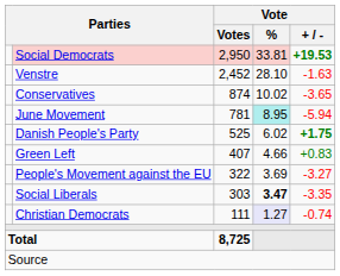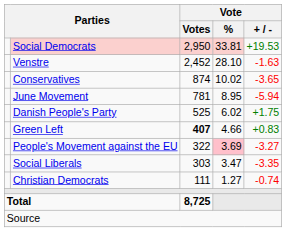Social Democrats | Vote / + / -: bold -> normal
June Movement | Vote / %: paleturquoise background -> no background
Danish People's Party | Vote / + / -: bold -> normal
Green Left | Vote / Votes: normal -> bold
People's Movement against the EU | Vote / %: no background -> pink background
Social Liberals | Vote / %: bold -> normal
Christian Democrats | Vote / %: lavender background -> no background
